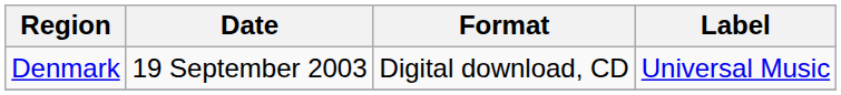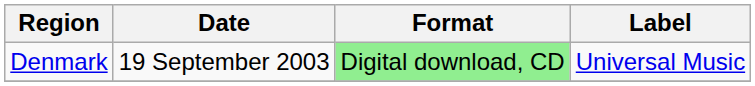Denmark | Format: no background -> lightgreen background
